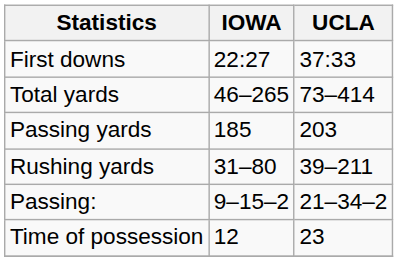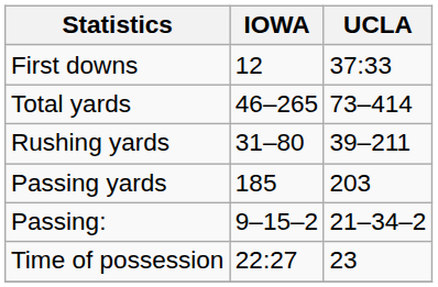First downs | IOWA: 22:27 -> 12
rows swapped: Rushing yards <-> Passing yards
Time of possession | IOWA: 12 -> 22:27
